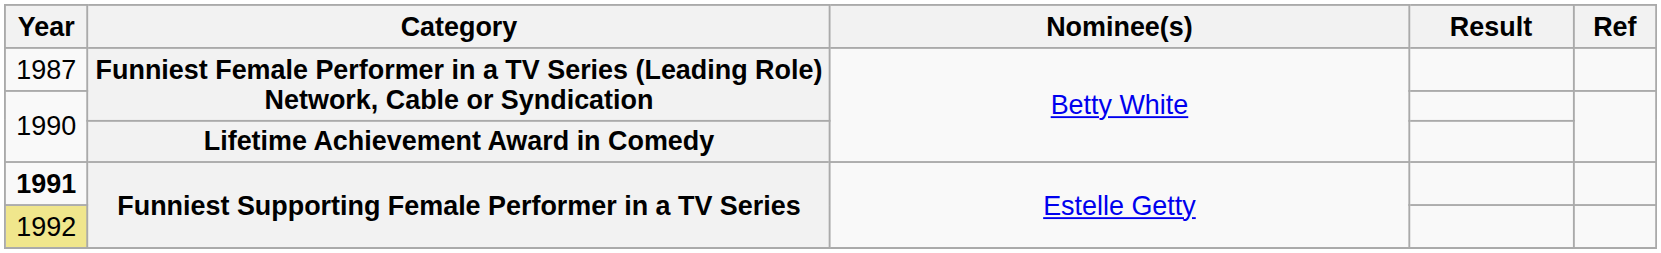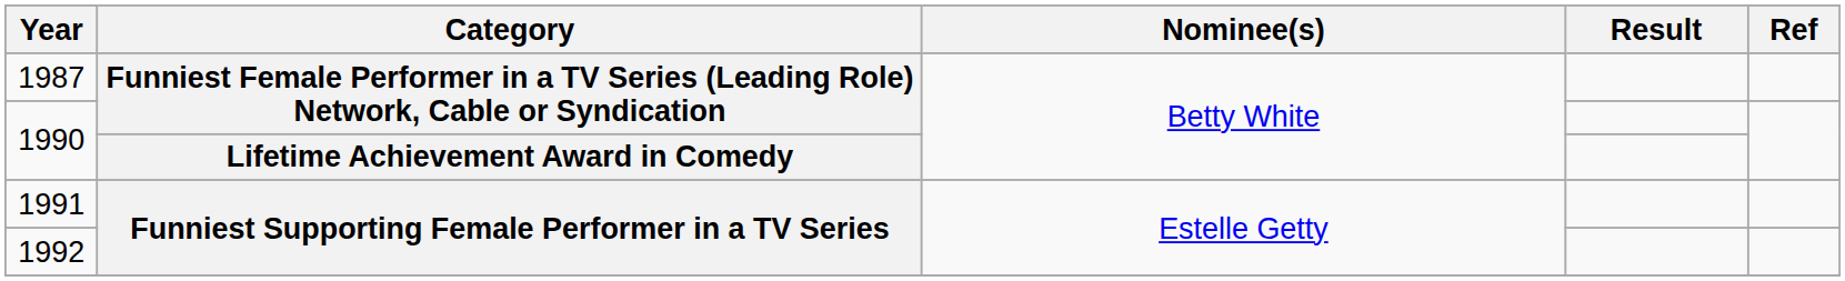1991 | Year: bold -> normal
1992 | Year: khaki background -> no background
